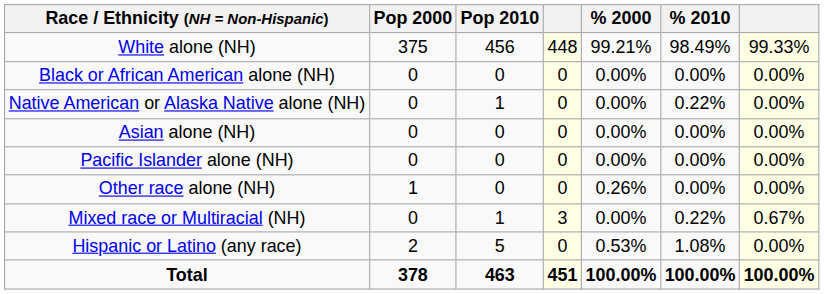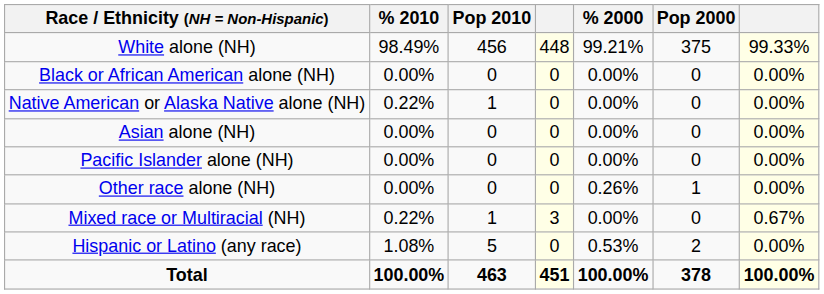columns swapped: Pop 2000 <-> % 2010
